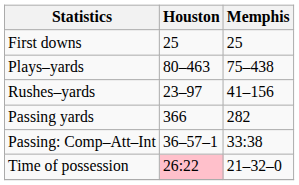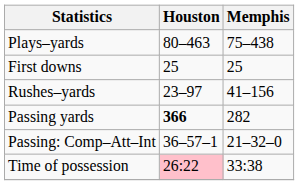rows swapped: First downs <-> Plays–yards
Passing yards | Houston: normal -> bold
Passing: Comp–Att–Int | Memphis: 33:38 -> 21–32–0
Time of possession | Memphis: 21–32–0 -> 33:38
